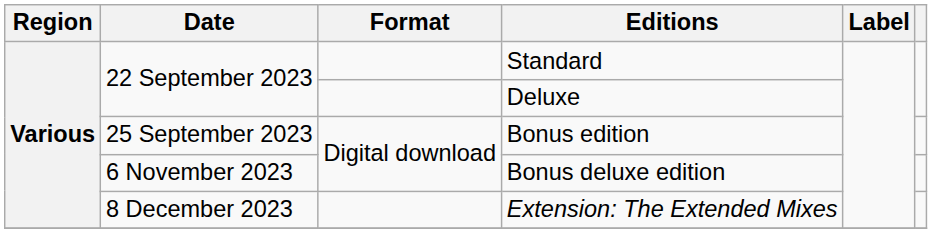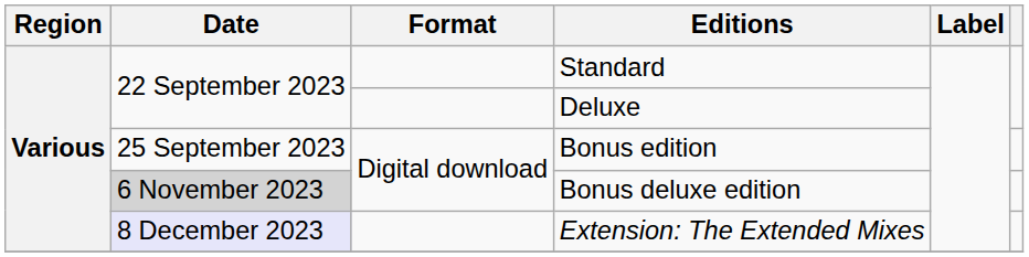Bonus deluxe edition | Date: no background -> lightgrey background
Extension: The Extended Mixes | Date: no background -> lavender background
